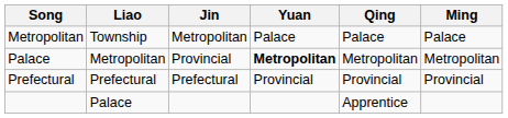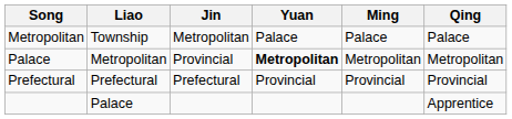columns swapped: Ming <-> Qing
